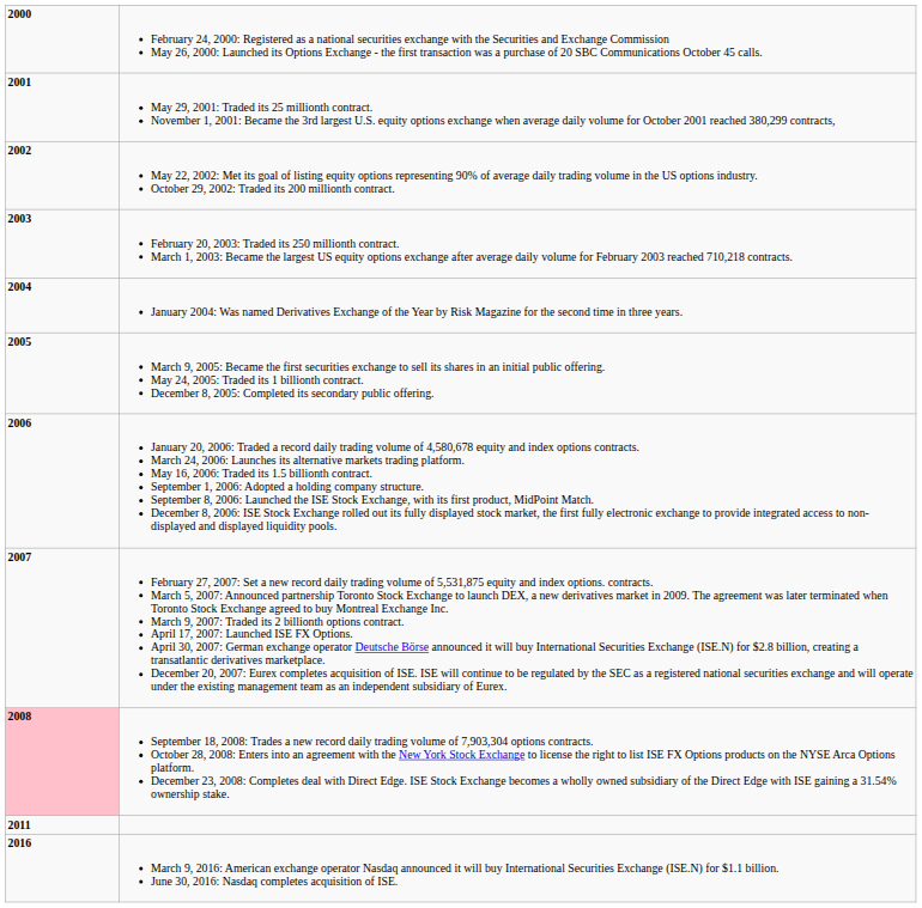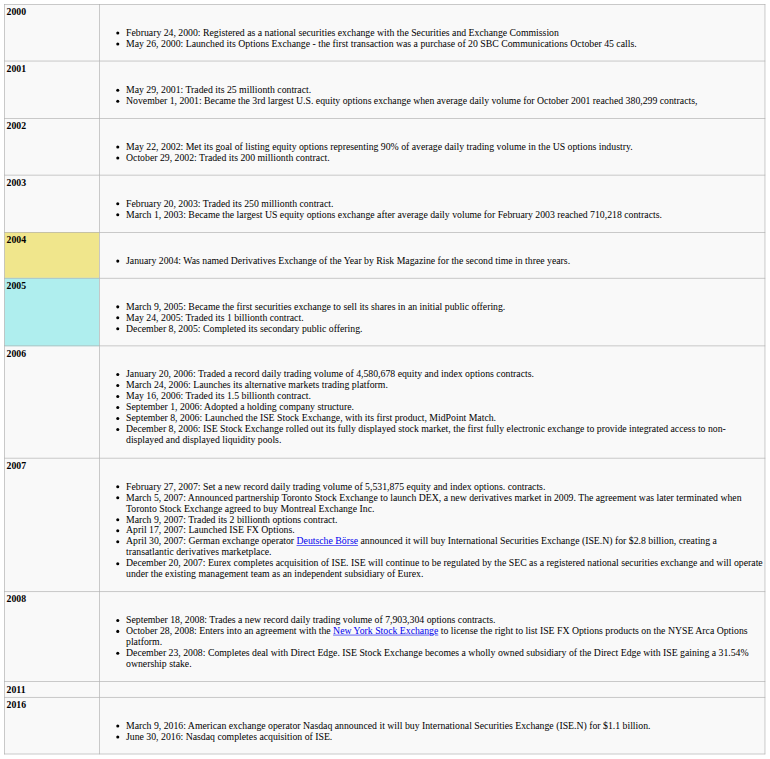row 5 | column 1: no background -> khaki background
row 6 | column 1: no background -> paleturquoise background
row 9 | column 1: pink background -> no background
